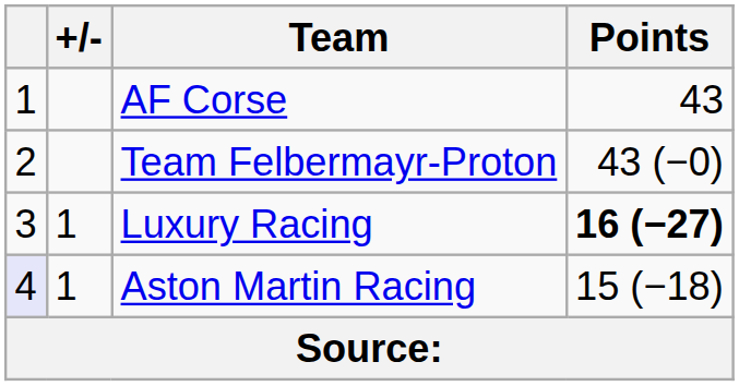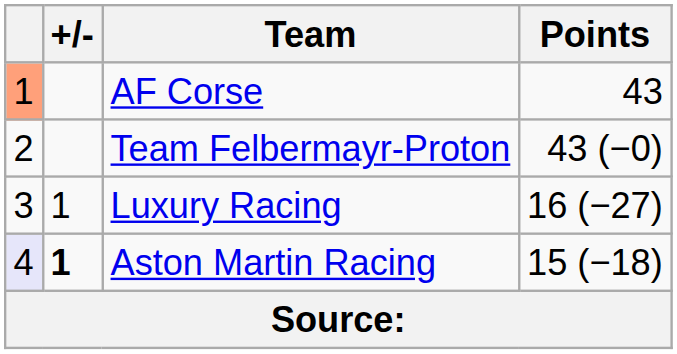AF Corse | column 1: no background -> lightsalmon background
Luxury Racing | Points: bold -> normal
Aston Martin Racing | +/-: normal -> bold
